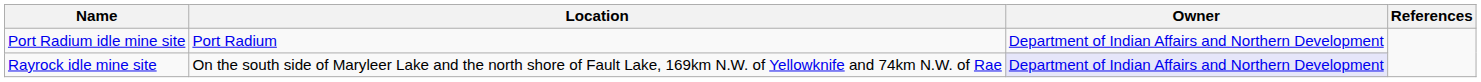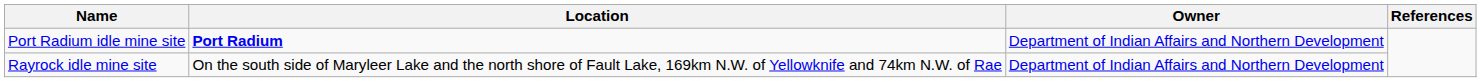Port Radium idle mine site | Location: normal -> bold
Rayrock idle mine site | Owner: lavender background -> no background
